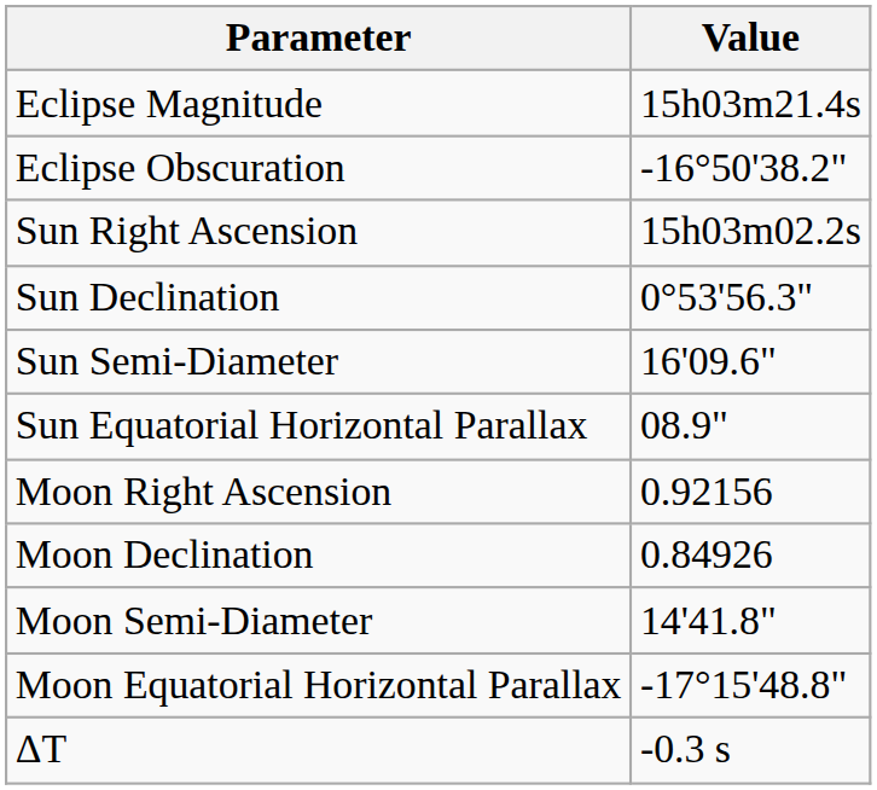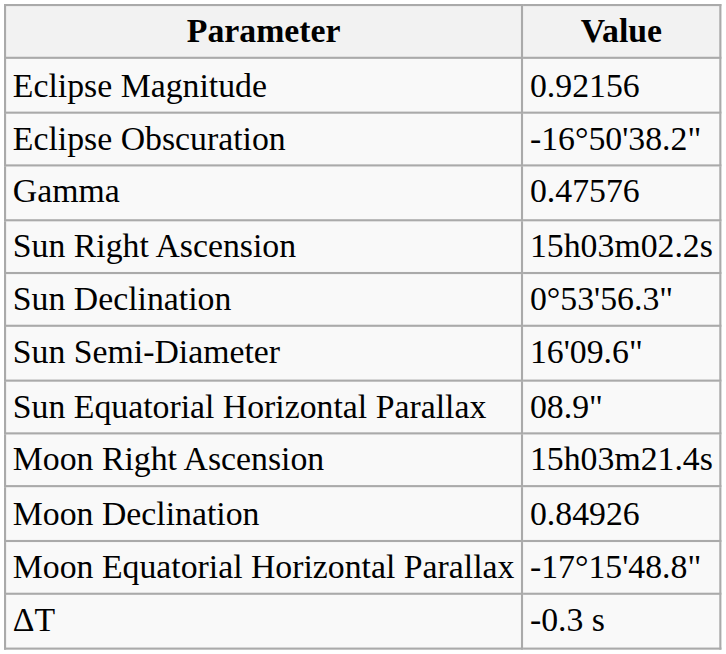Eclipse Magnitude | Value: 15h03m21.4s -> 0.92156
+ row: Gamma | 0.47576
Moon Right Ascension | Value: 0.92156 -> 15h03m21.4s
- row: Moon Semi-Diameter | 14'41.8"
